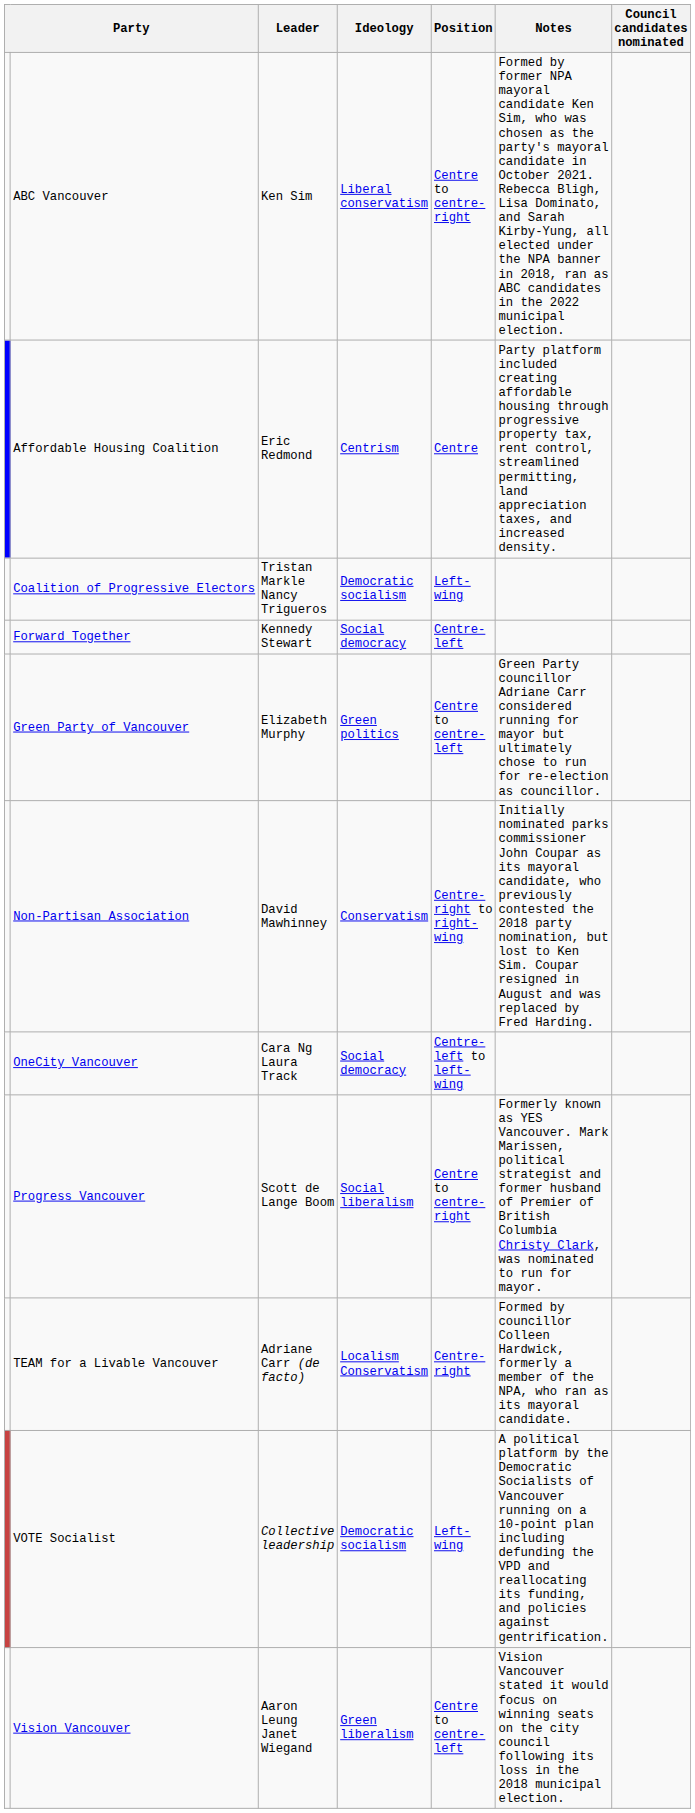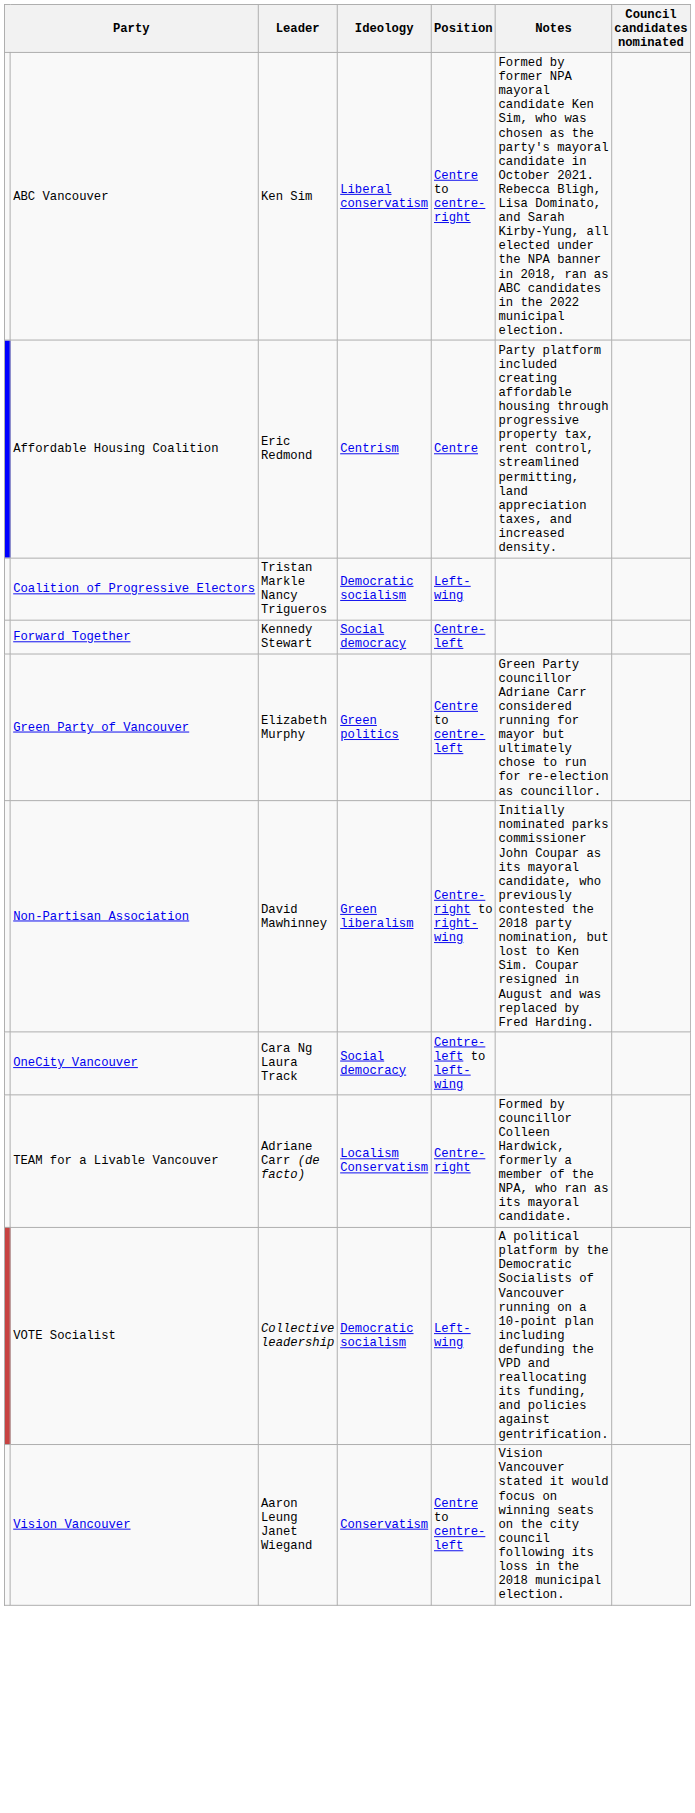Non-Partisan Association | Ideology: Conservatism -> Green liberalism
- row: Progress Vancouver | Scott de Lange Boom | Social liberalism | Centre to centre-right | Formerly known as YES Vancouver. Mark Marissen, political strategist and former husband of Premier of British Columbia Christy Clark, was nominated to run for mayor.
Vision Vancouver | Ideology: Green liberalism -> Conservatism
